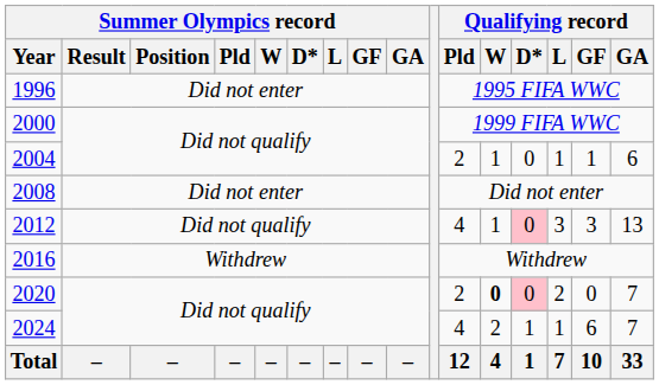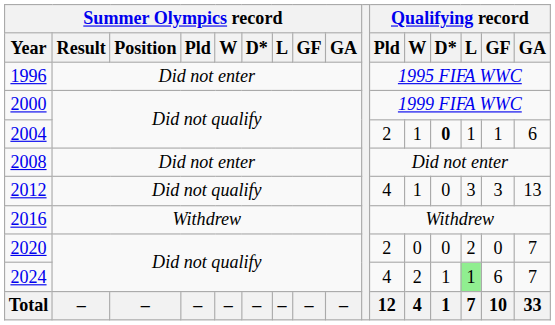2004 | Qualifying record / D*: normal -> bold
2012 | Qualifying record / D*: pink background -> no background
2020 | Qualifying record / W: bold -> normal
2020 | Qualifying record / D*: pink background -> no background
2024 | Qualifying record / L: no background -> lightgreen background
